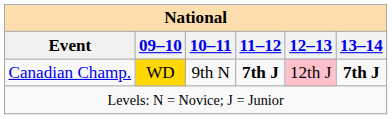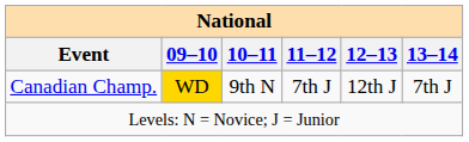Canadian Champ. | 11–12: bold -> normal
Canadian Champ. | 12–13: pink background -> no background
Canadian Champ. | 13–14: bold -> normal
